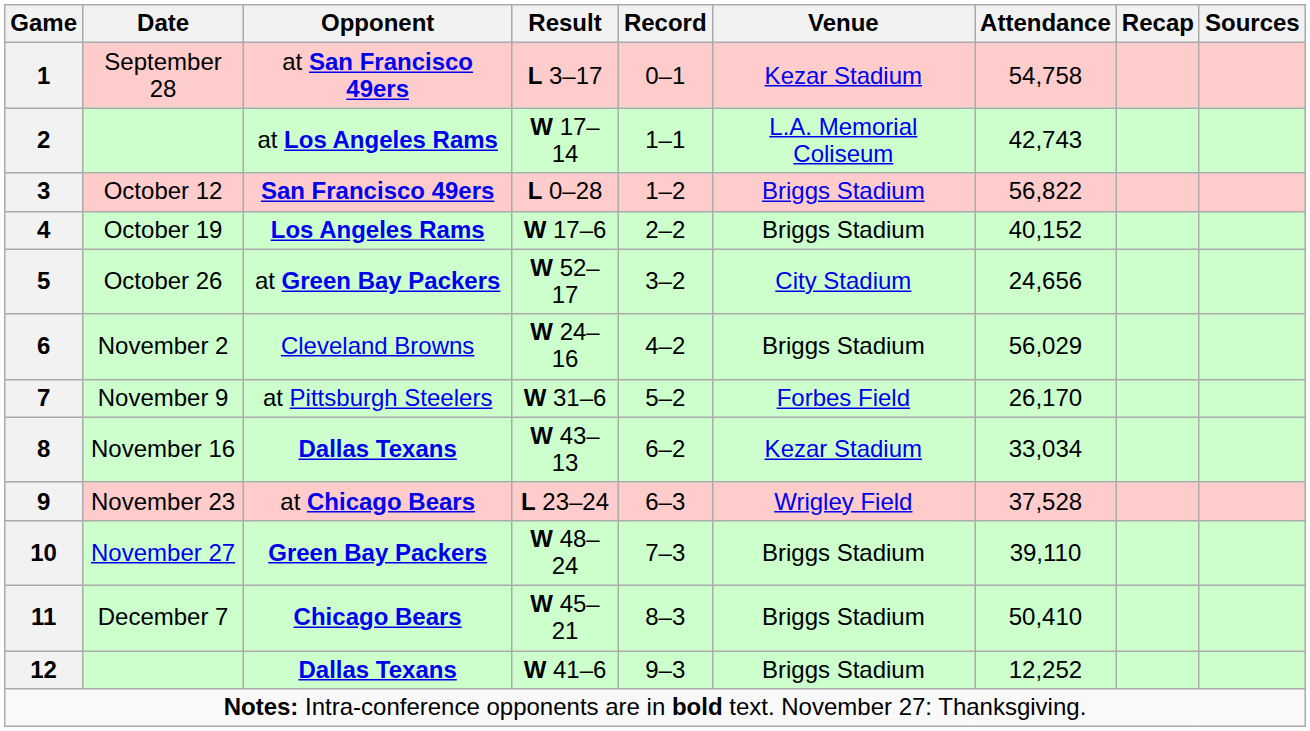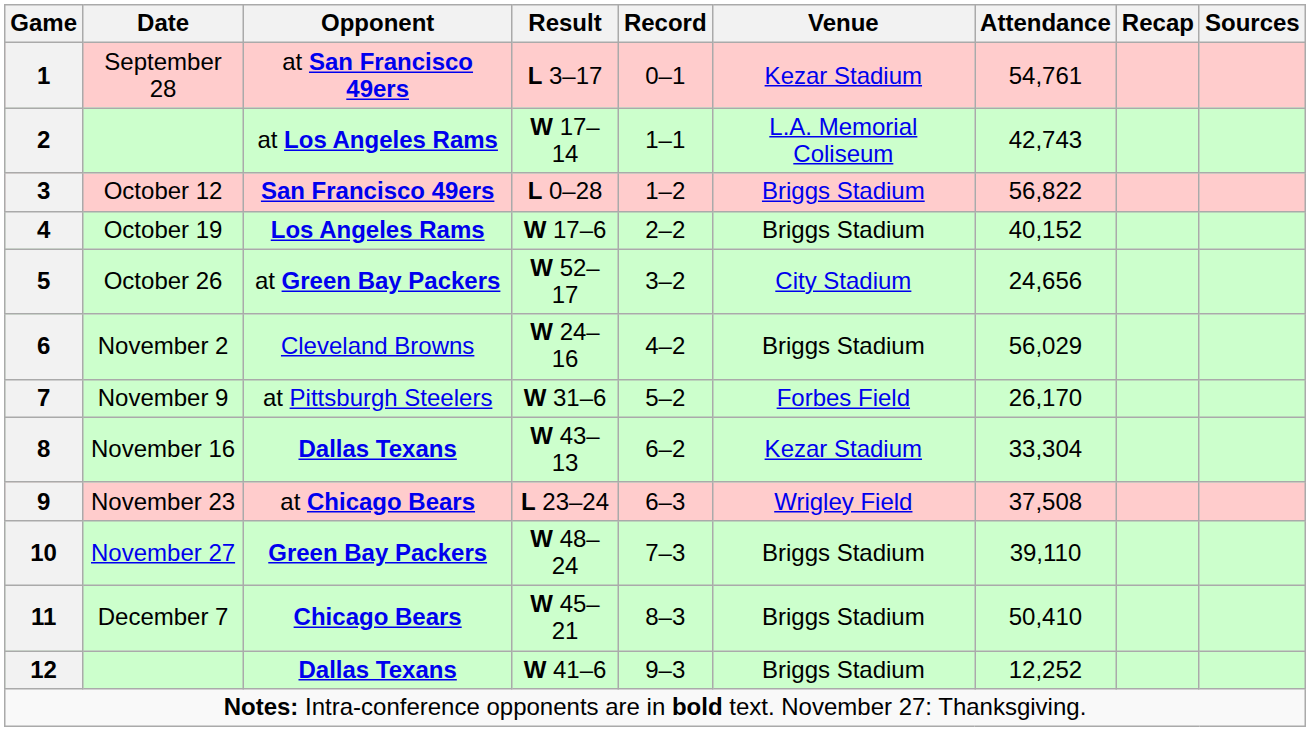1 | Attendance: 54,758 -> 54,761
8 | Attendance: 33,034 -> 33,304
9 | Attendance: 37,528 -> 37,508
